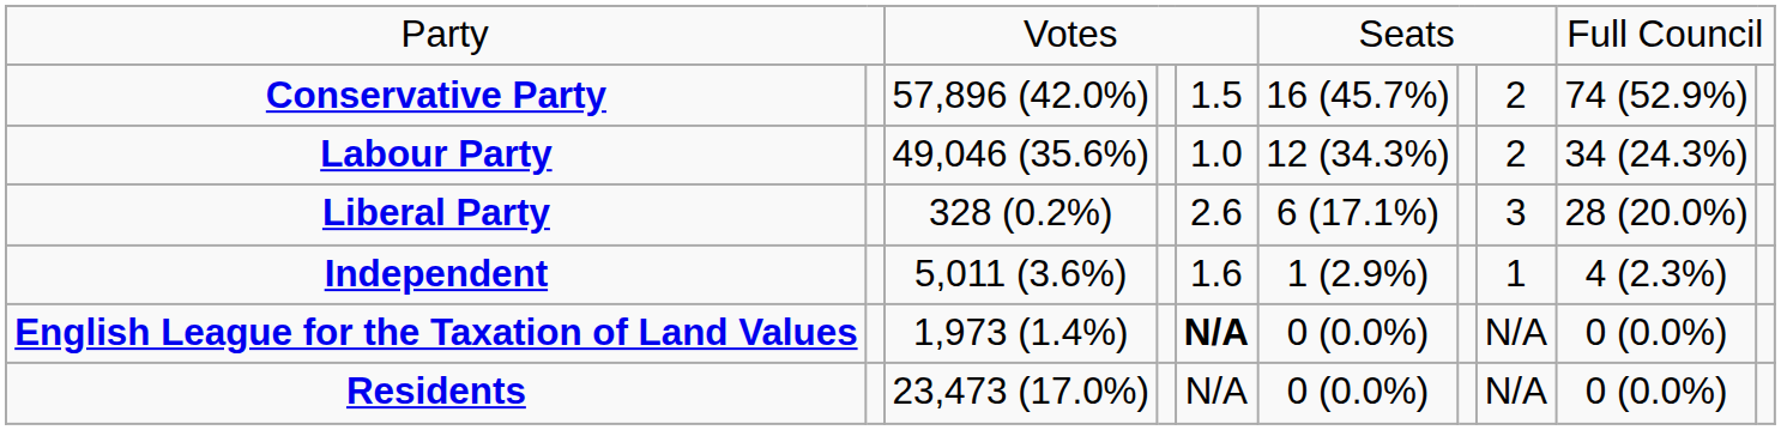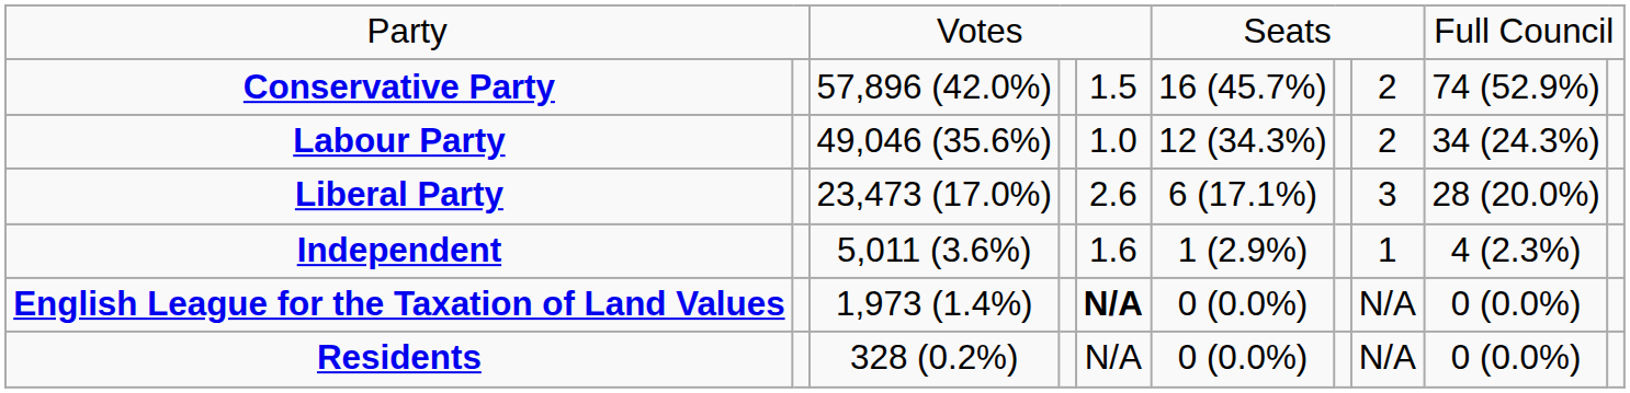Liberal Party | column 3: 328 (0.2%) -> 23,473 (17.0%)
Residents | column 3: 23,473 (17.0%) -> 328 (0.2%)
